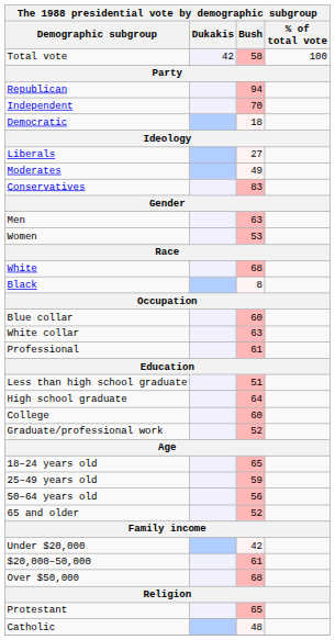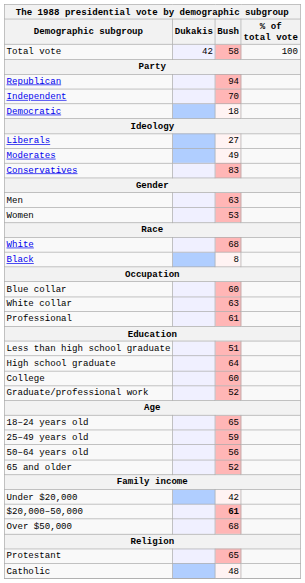$20,000–50,000 | Bush: normal -> bold
